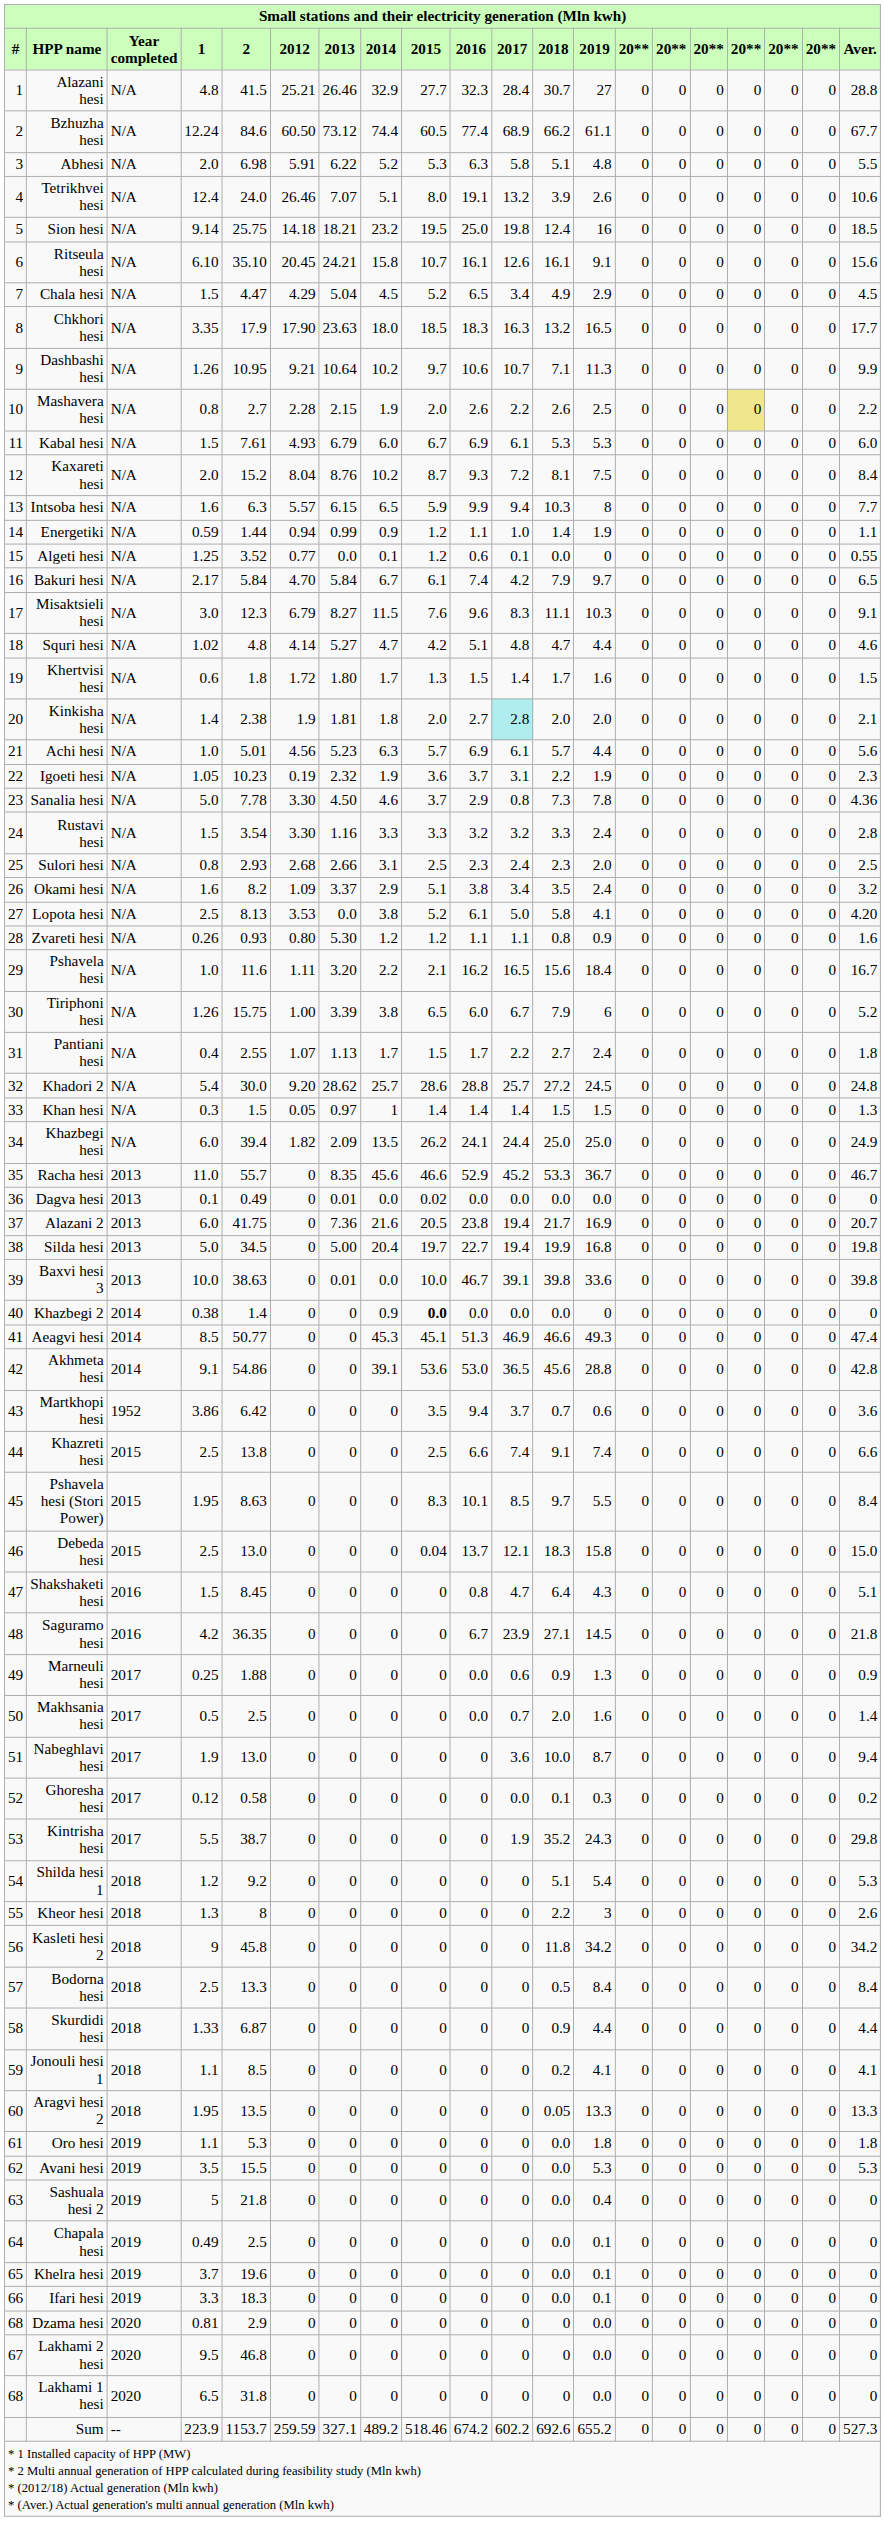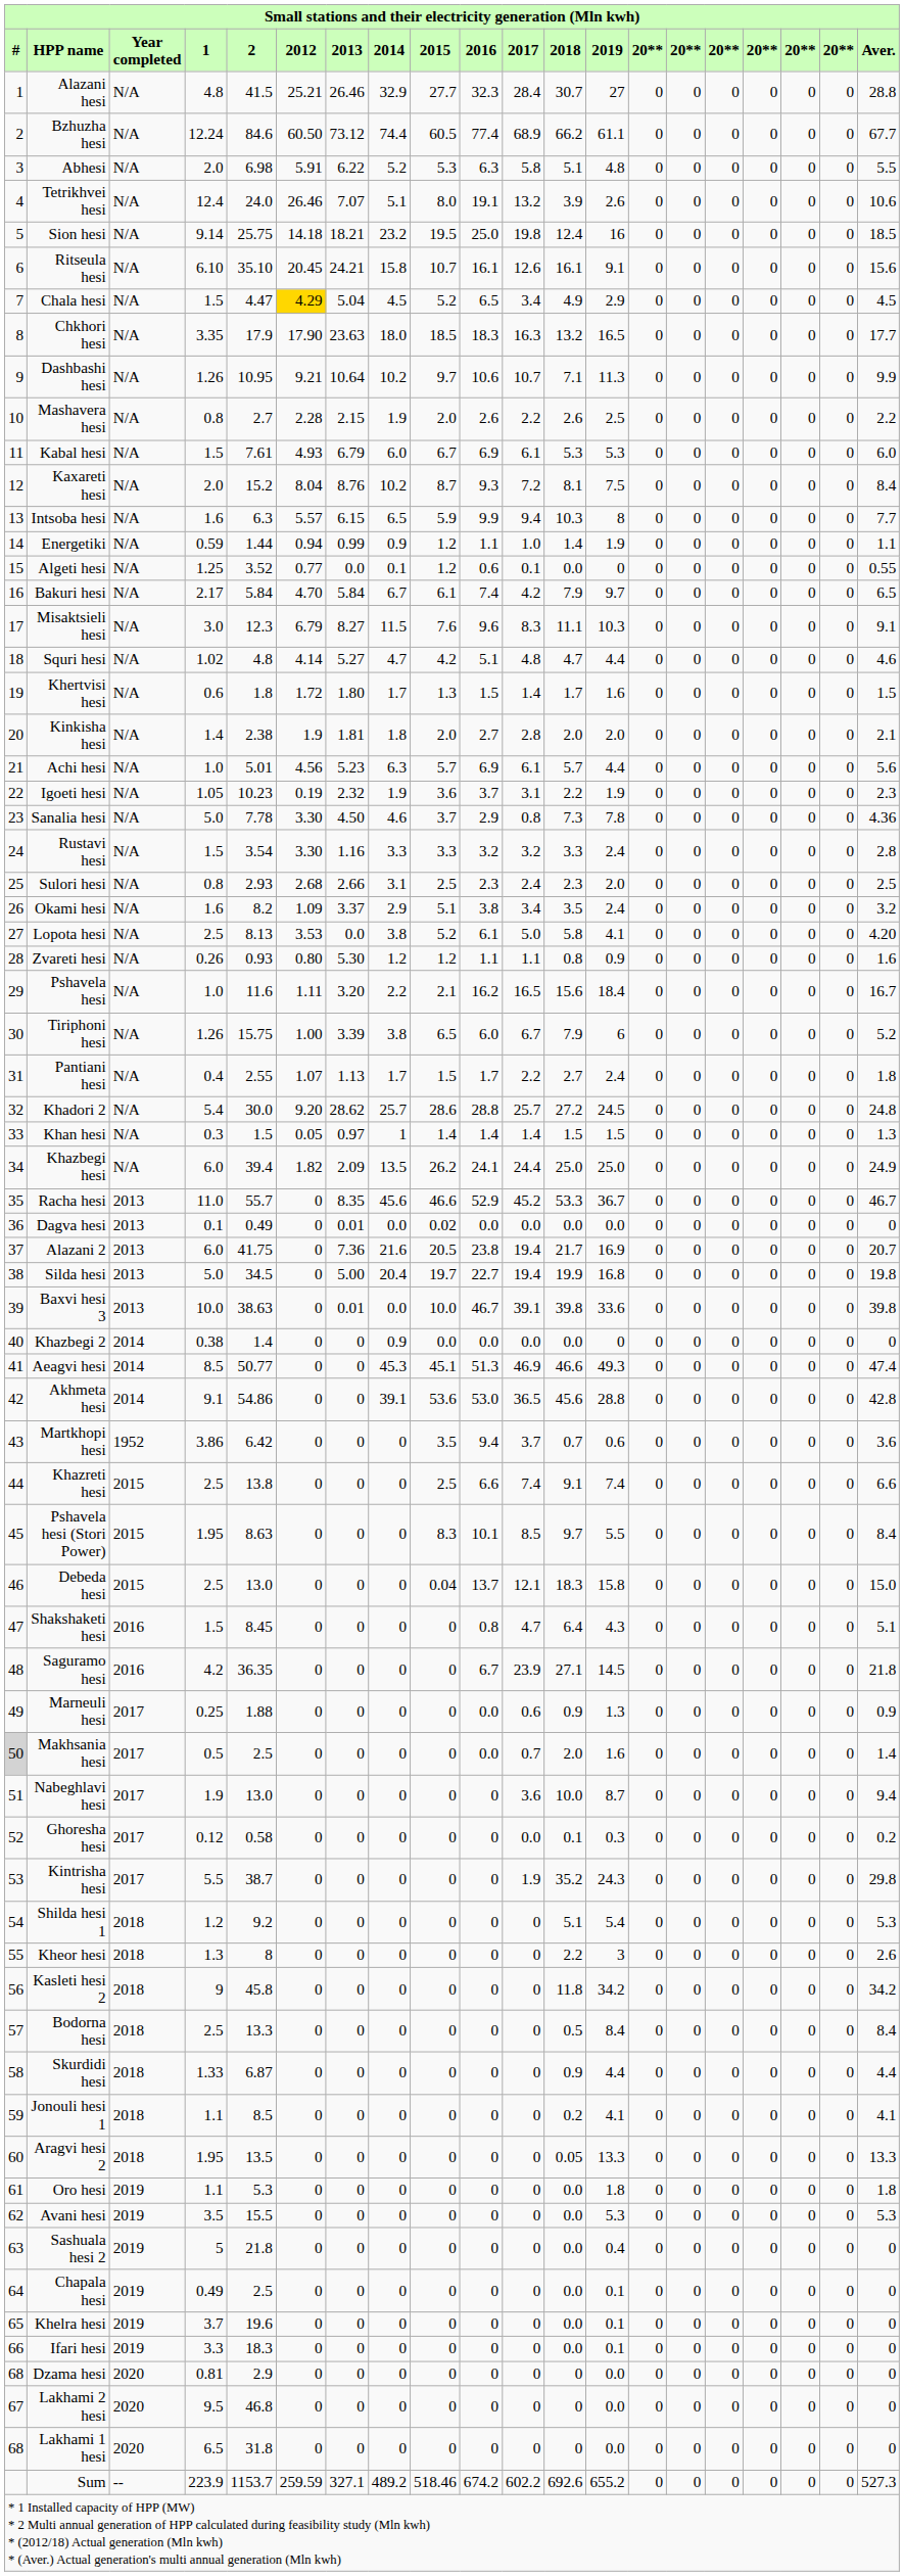Chala hesi | 2012: no background -> gold background
Mashavera hesi | column 17: khaki background -> no background
Kinkisha hesi | 2017: paleturquoise background -> no background
Khazbegi 2 | 2015: bold -> normal
Makhsania hesi | #: no background -> lightgrey background
